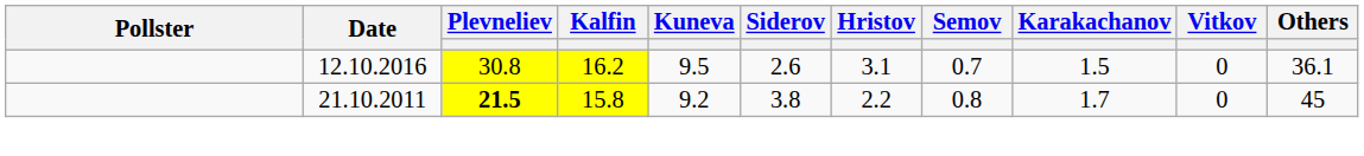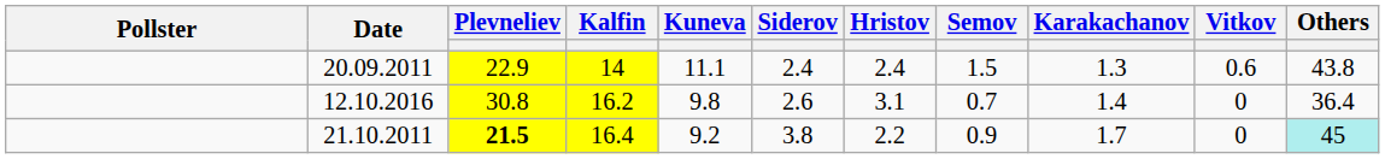+ row: 20.09.2011 | 22.9 | 14 | 11.1 | 2.4 | 2.4 | 1.5 | 1.3 | 0.6 | 43.8
12.10.2016 | Kuneva: 9.5 -> 9.8
12.10.2016 | Karakachanov: 1.5 -> 1.4
12.10.2016 | Others: 36.1 -> 36.4
21.10.2011 | Kalfin: 15.8 -> 16.4
21.10.2011 | Semov: 0.8 -> 0.9
21.10.2011 | Others: no background -> paleturquoise background
